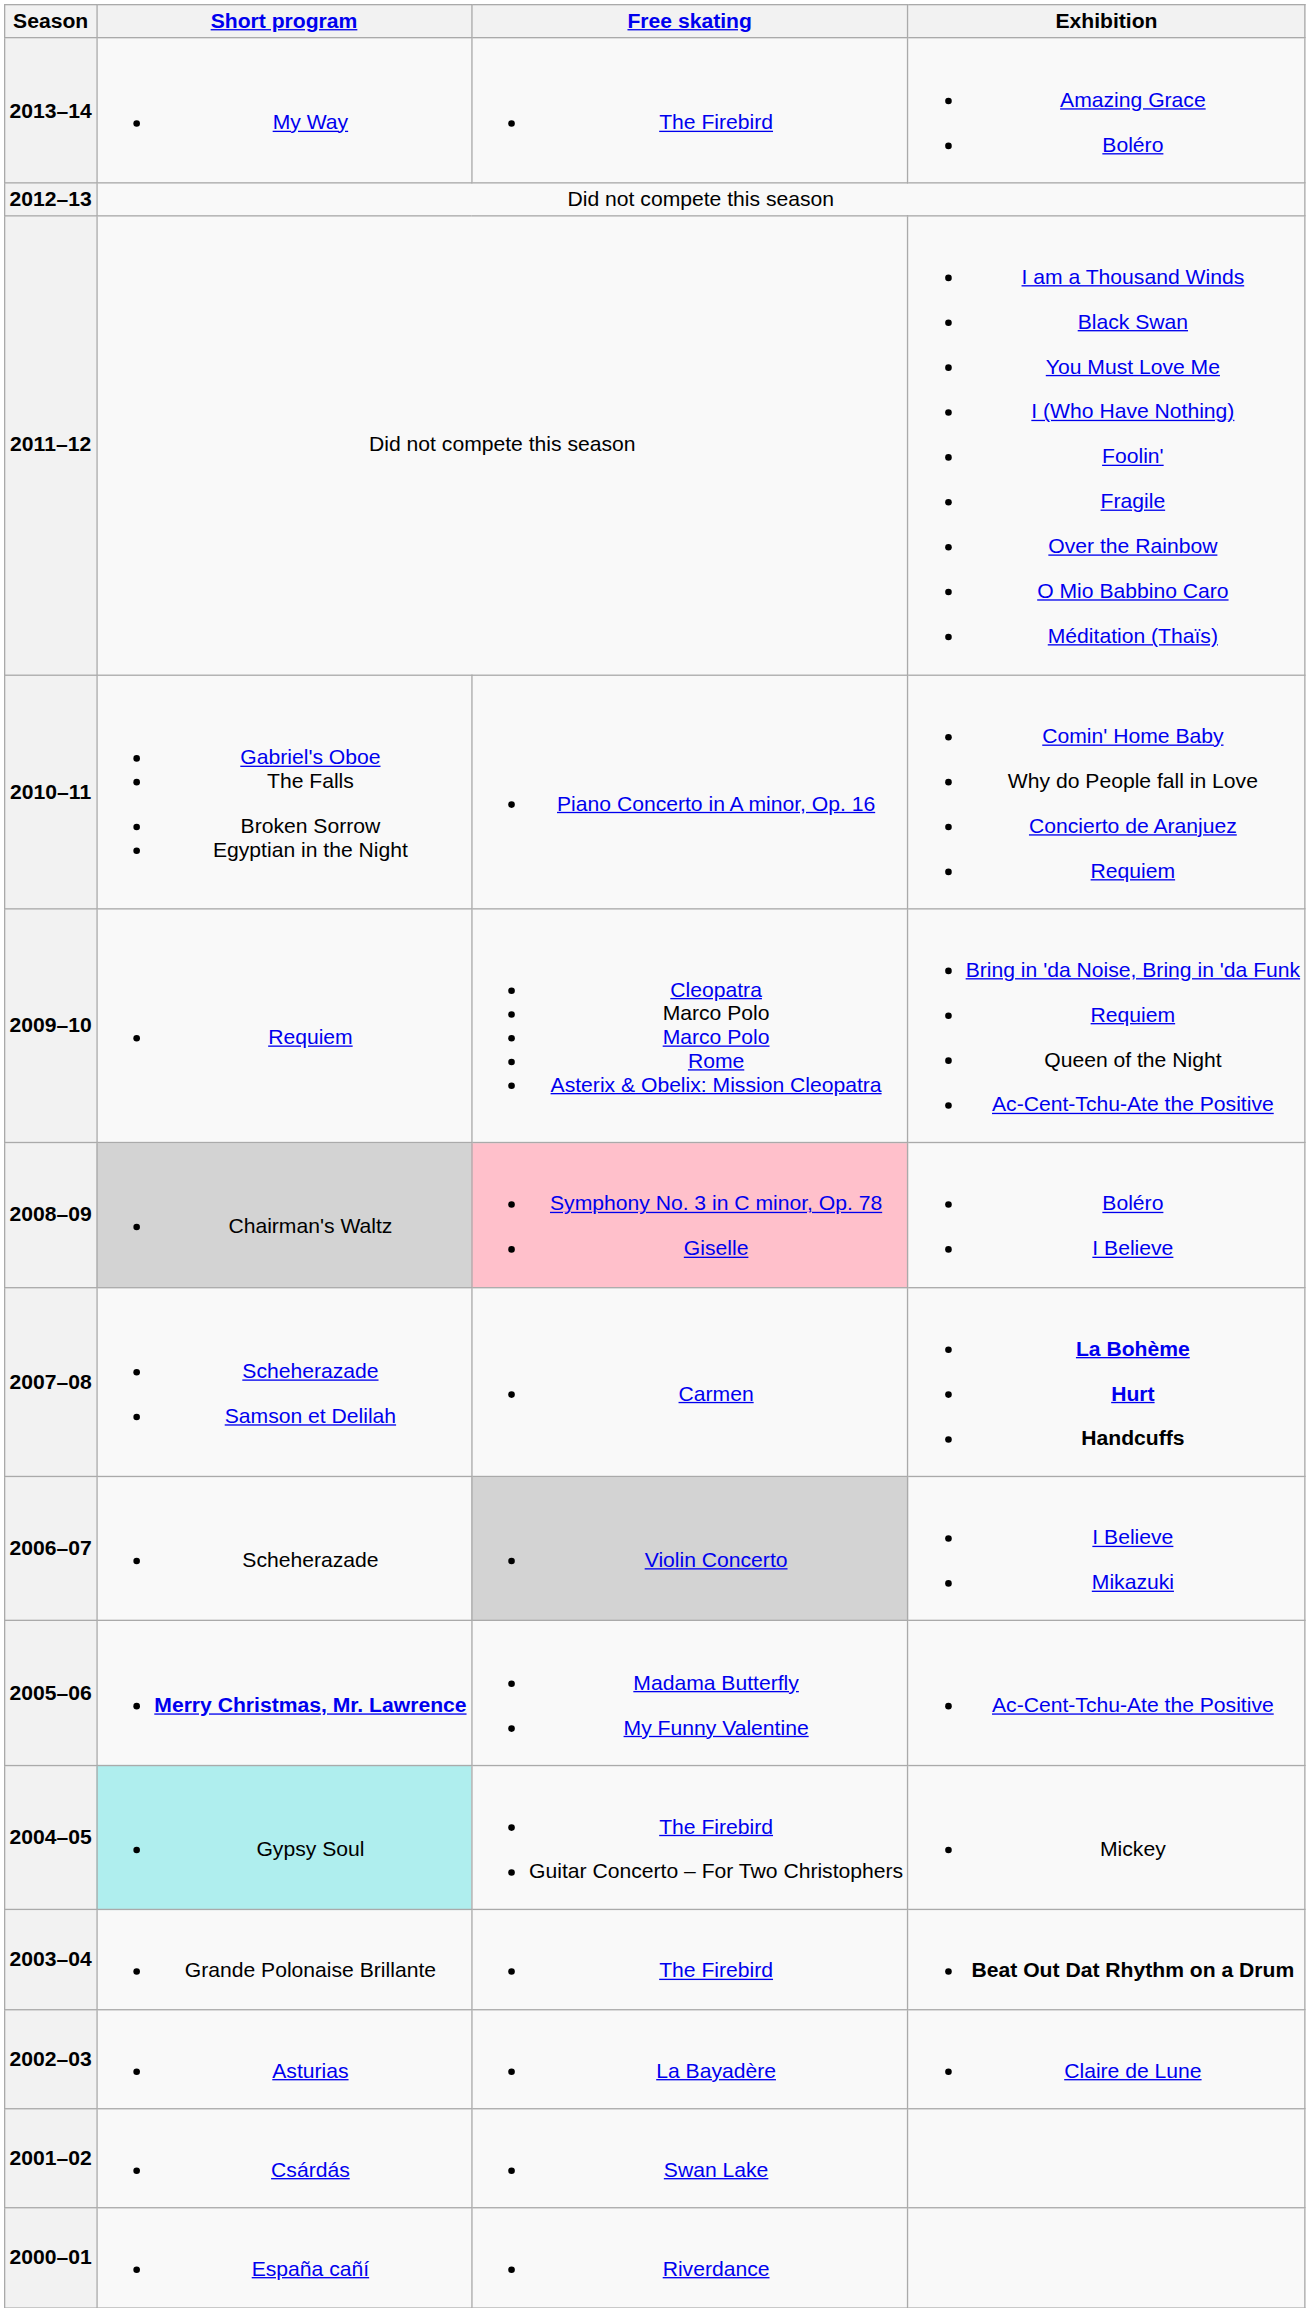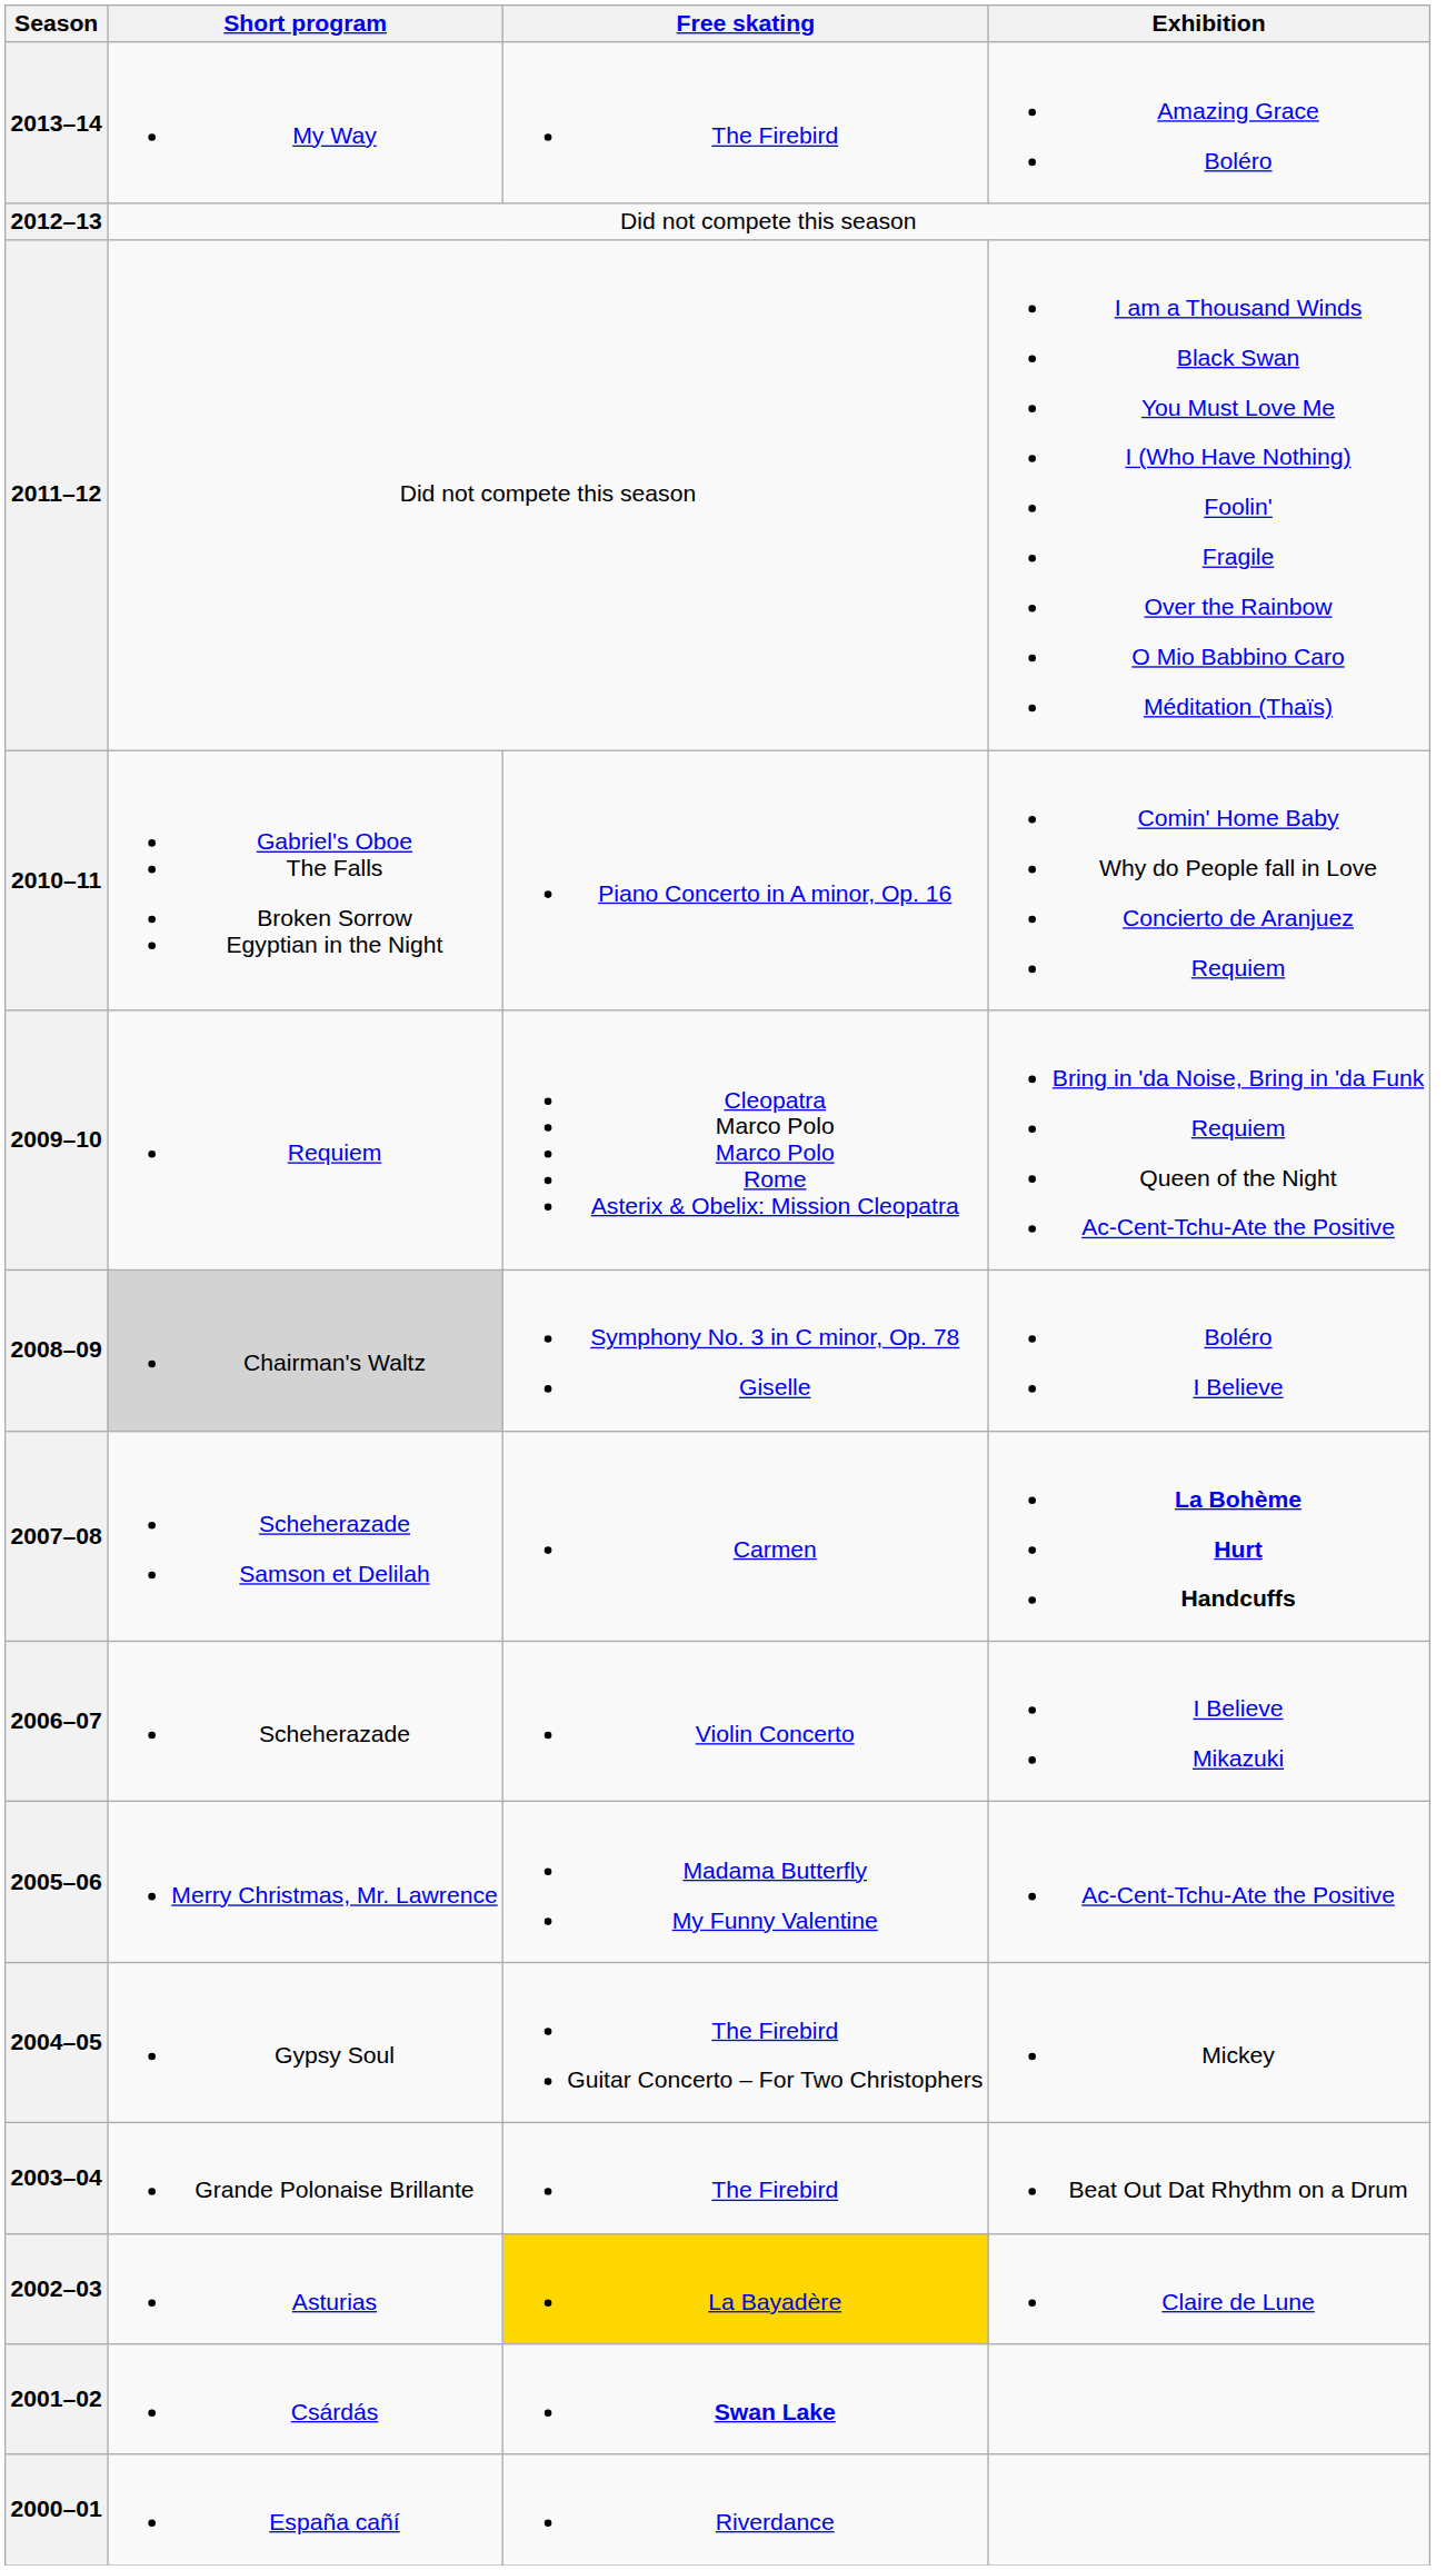2008–09 | Free skating: pink background -> no background
2006–07 | Free skating: lightgrey background -> no background
2005–06 | Short program: bold -> normal
2004–05 | Short program: paleturquoise background -> no background
2003–04 | Exhibition: bold -> normal
2002–03 | Free skating: no background -> gold background
2001–02 | Free skating: normal -> bold
